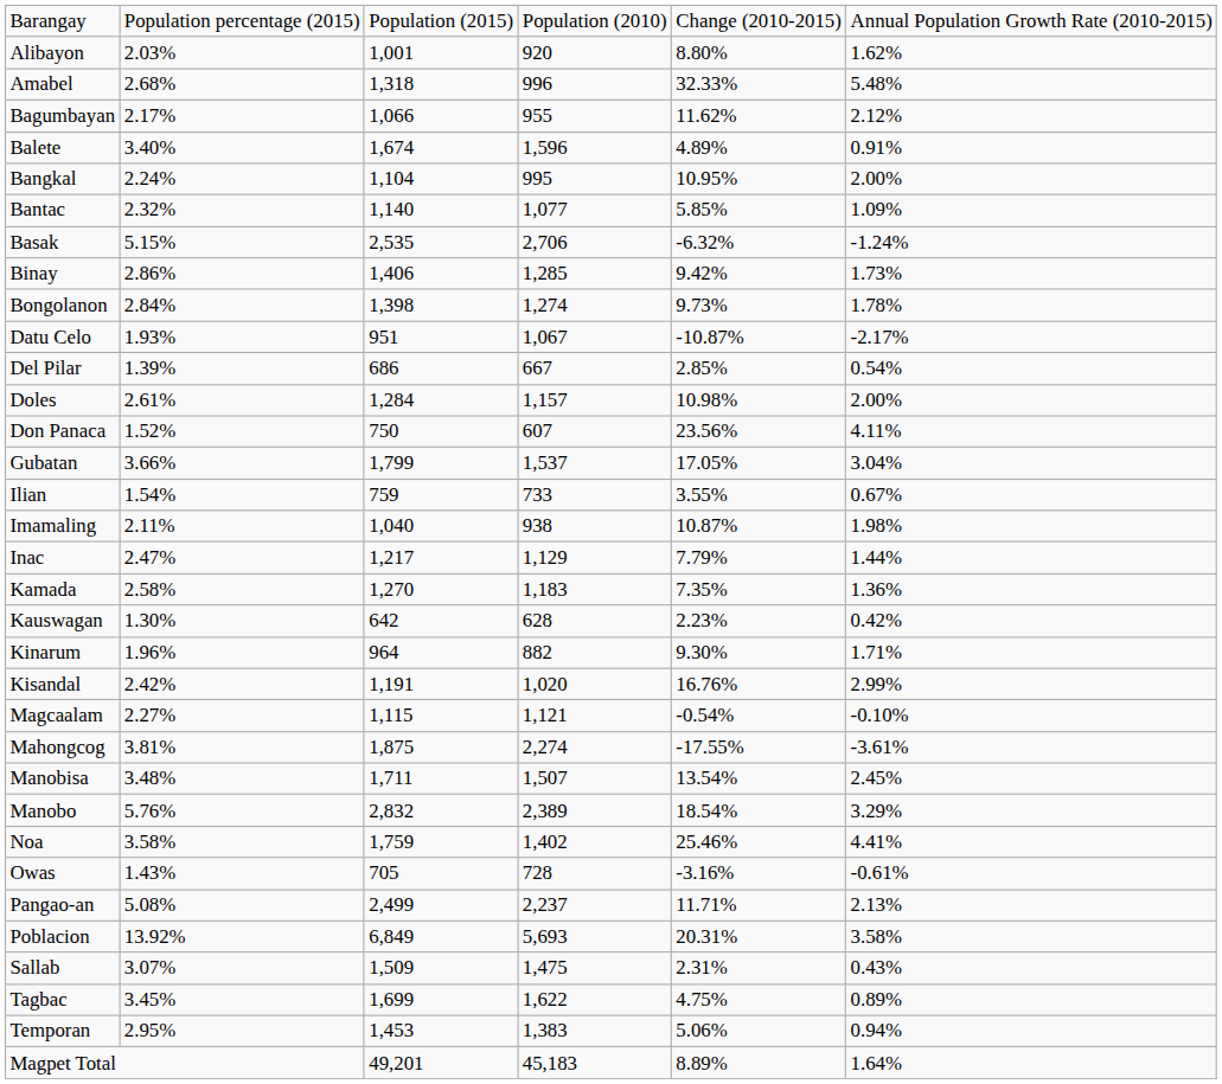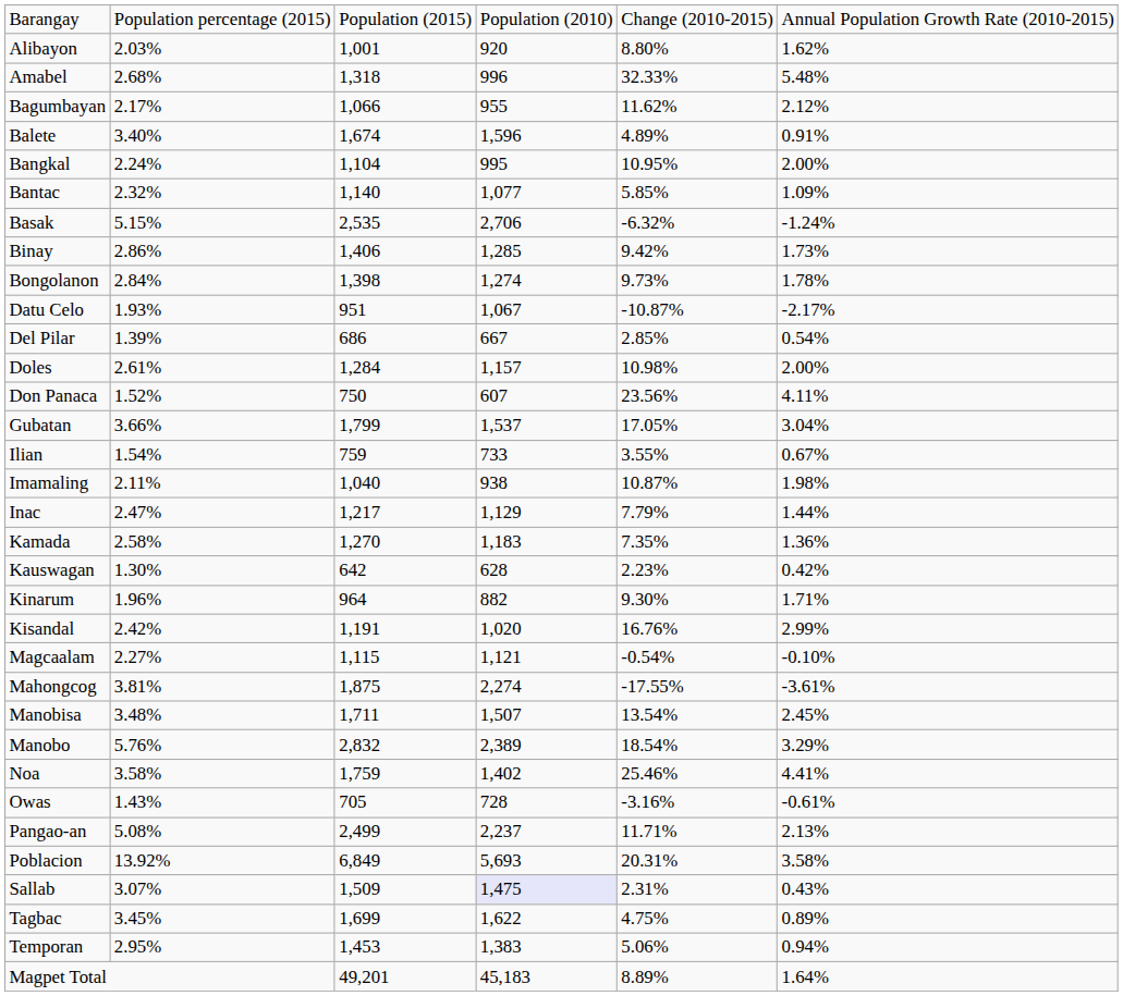Sallab | column 4: no background -> lavender background
